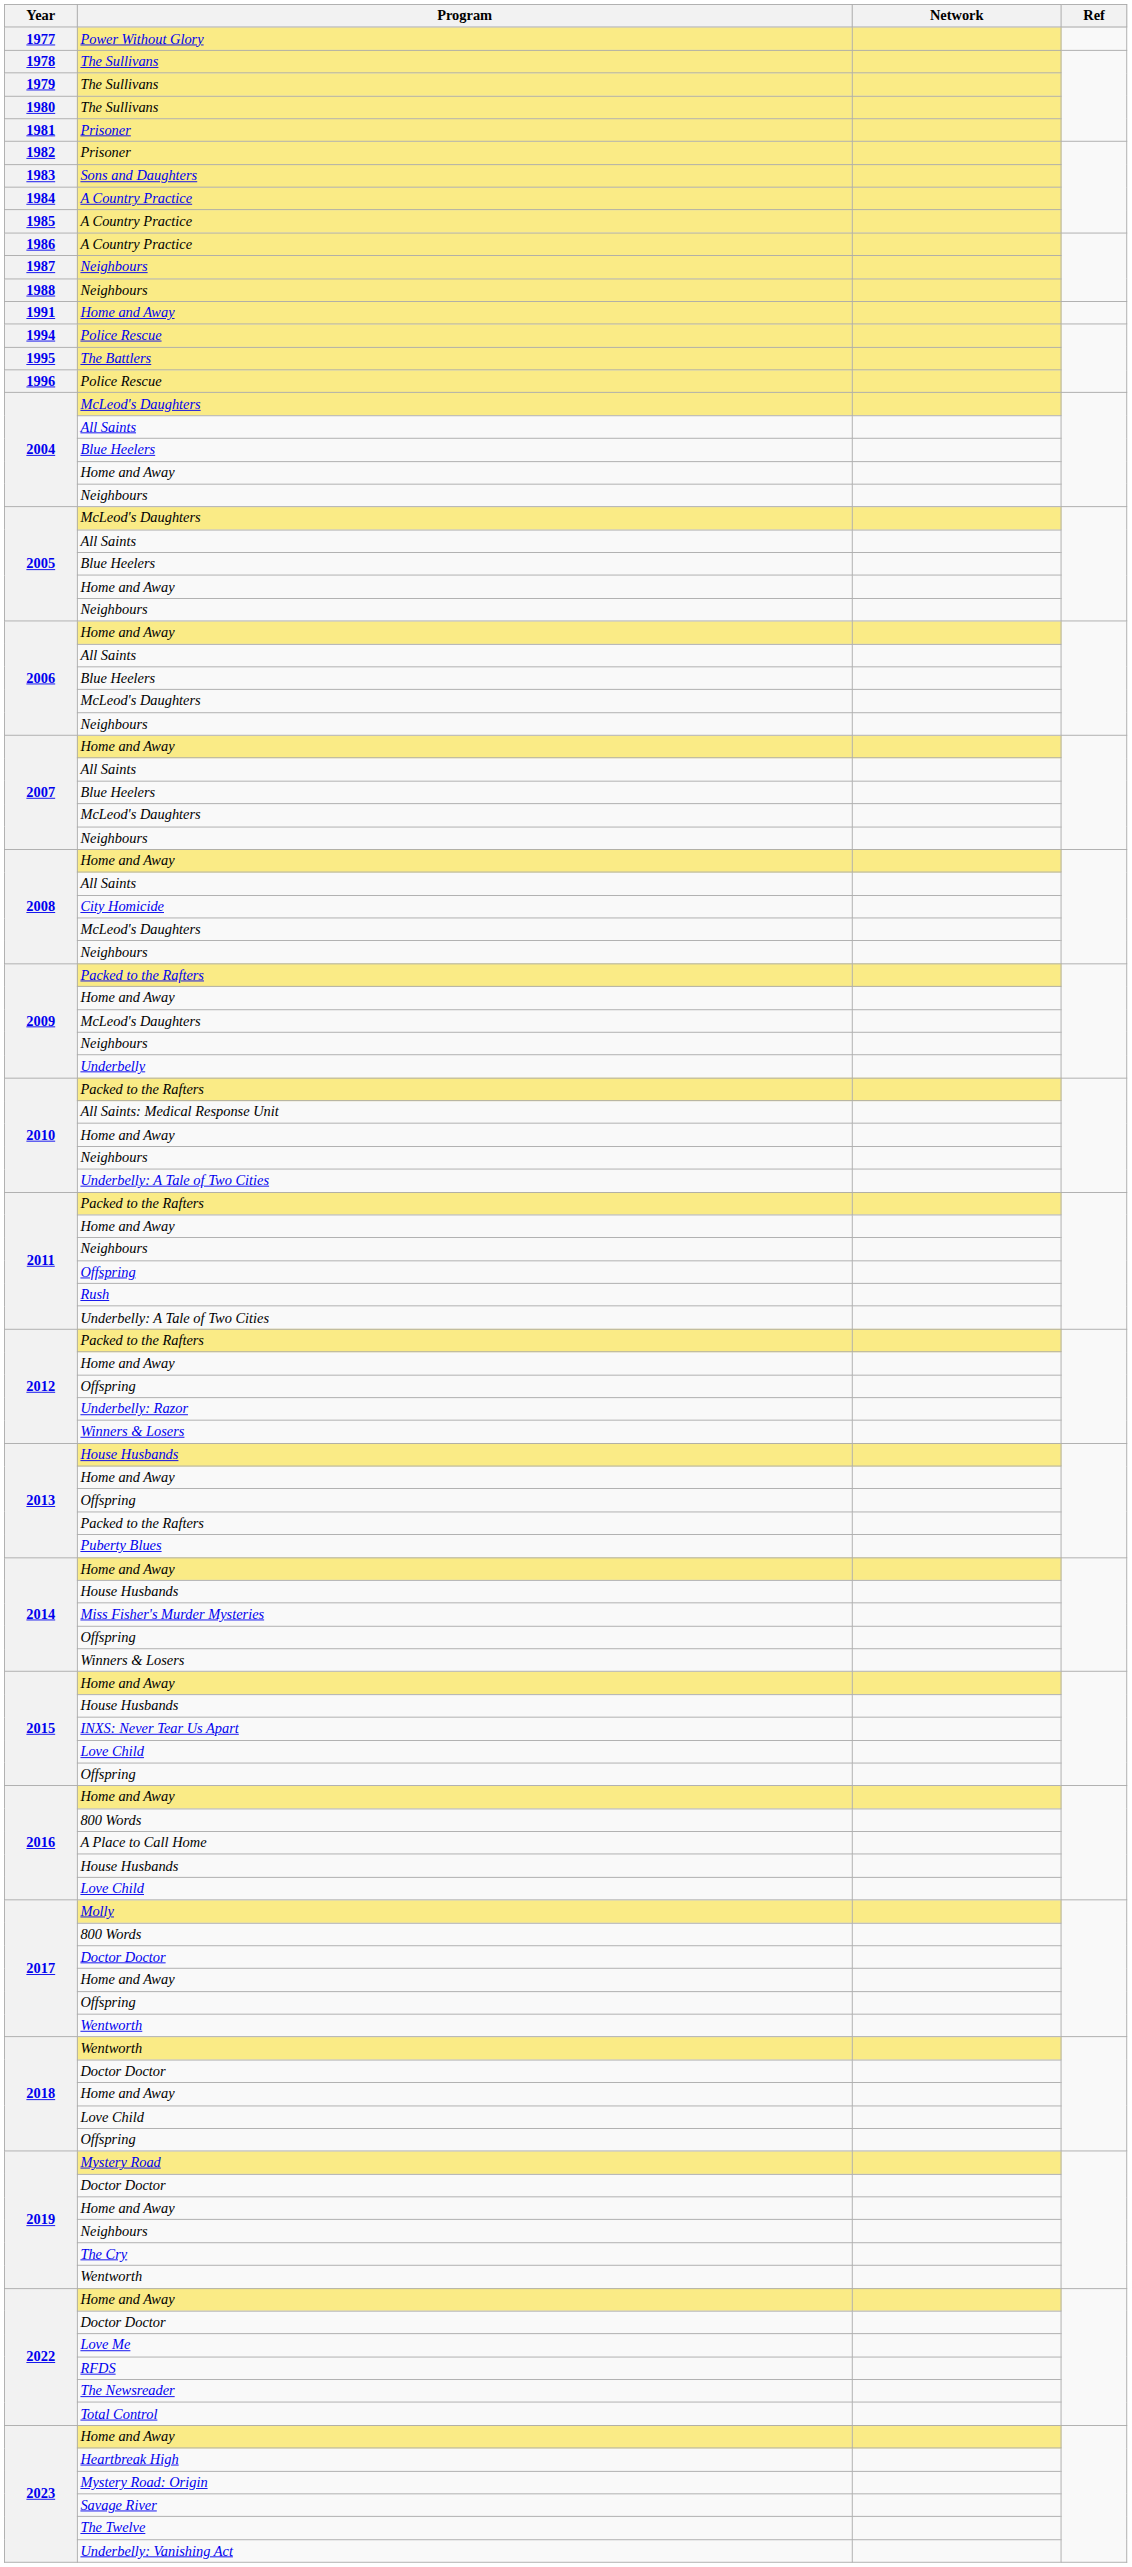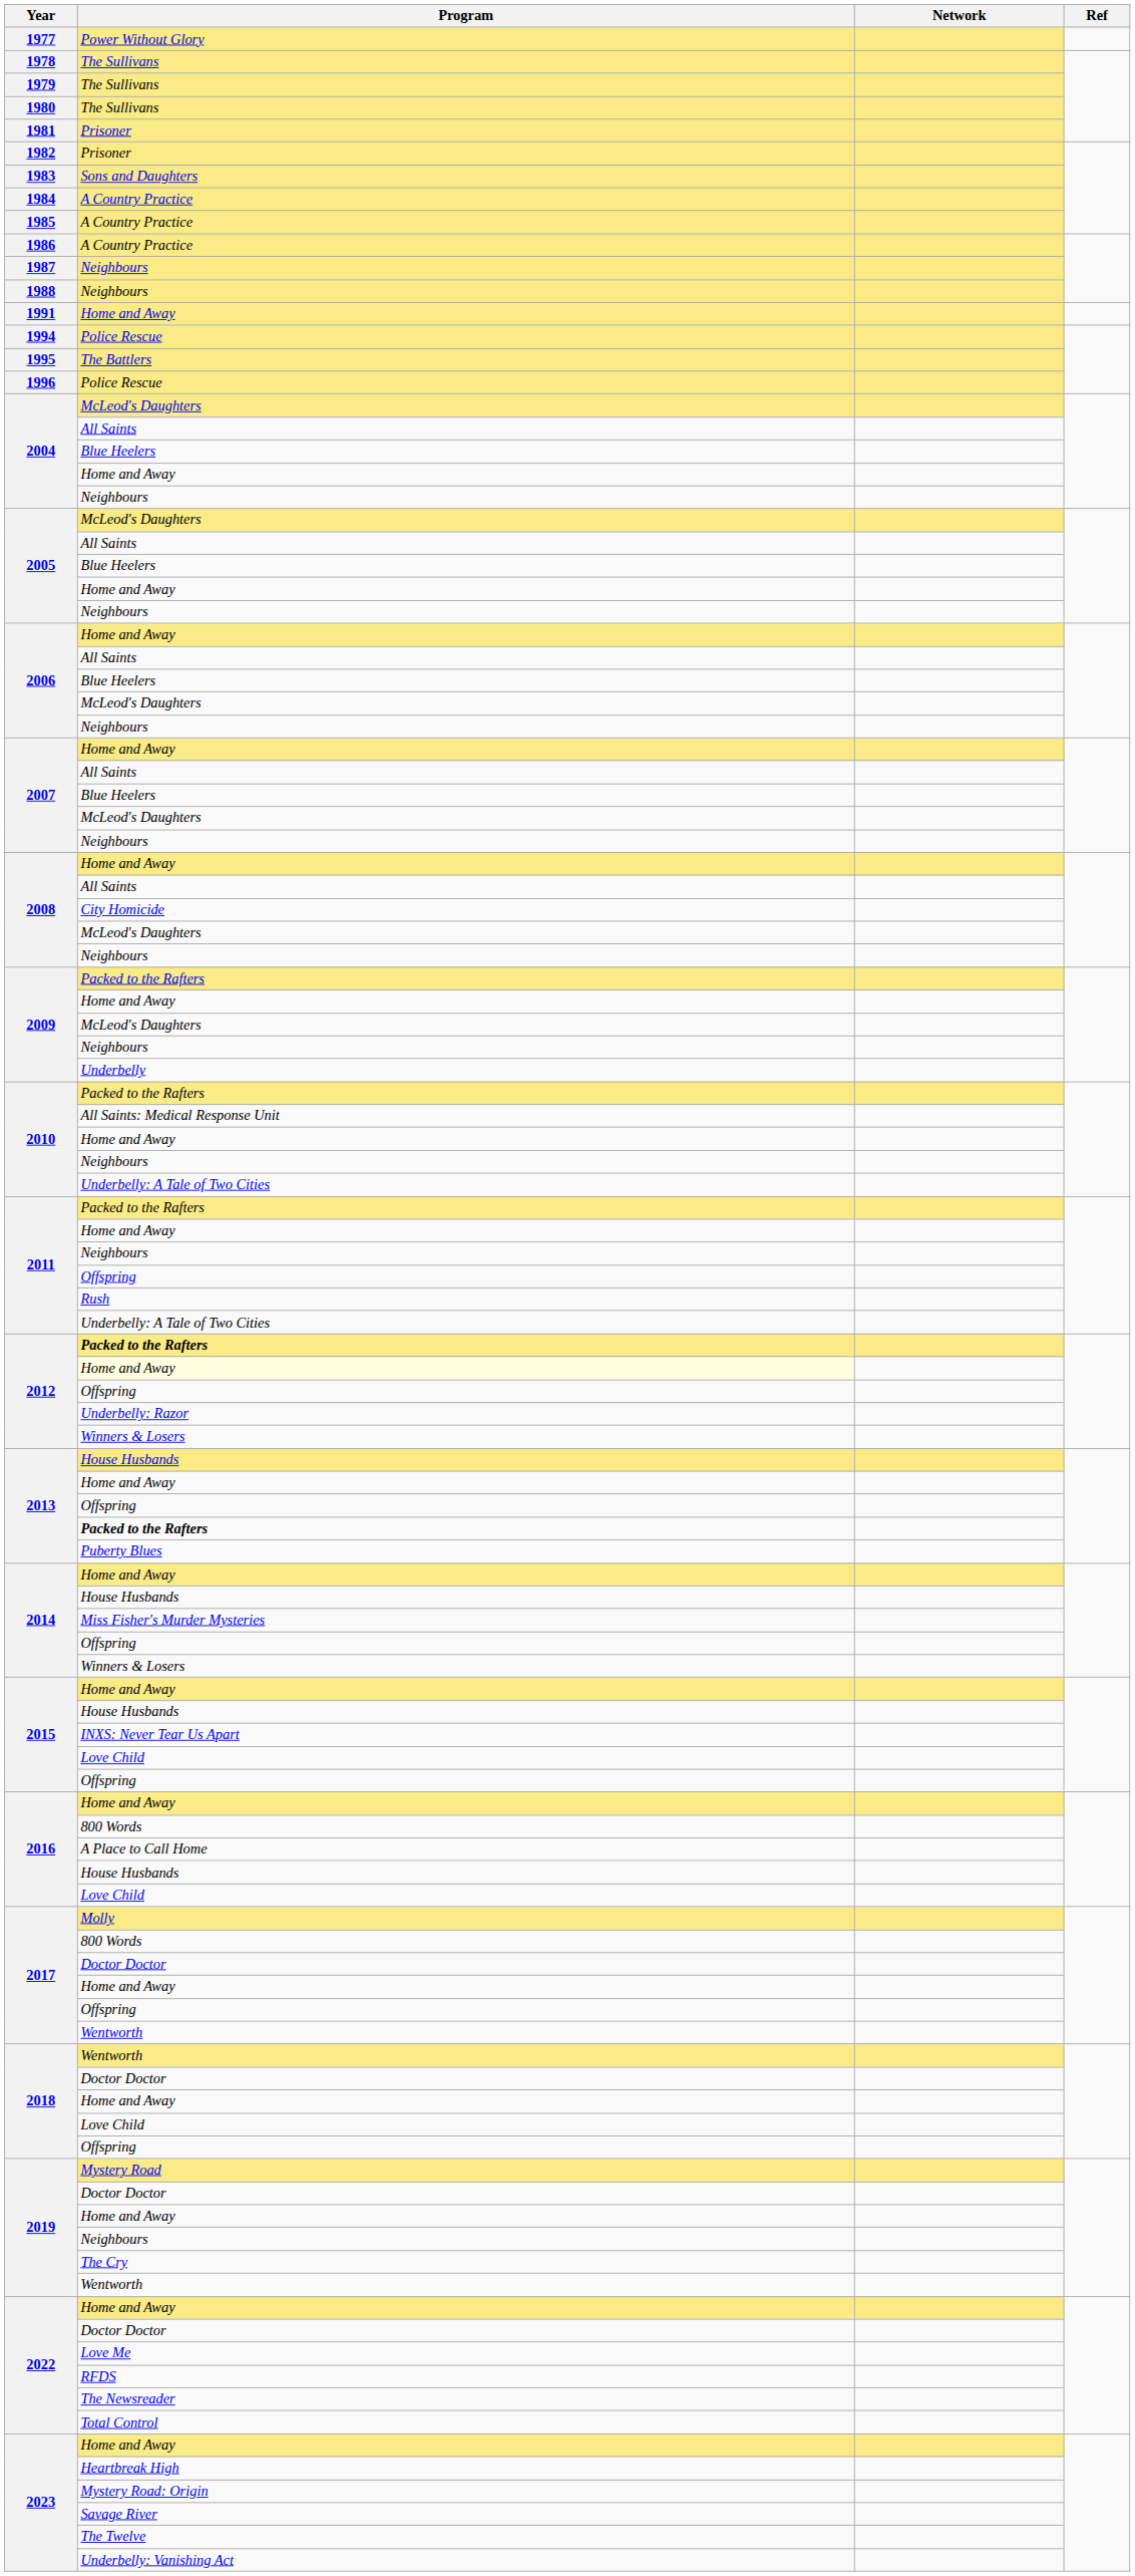2012 / Packed to the Rafters | Program: normal -> bold
2012 / Home and Away | Program: no background -> lightyellow background
2013 / Packed to the Rafters | Program: normal -> bold
